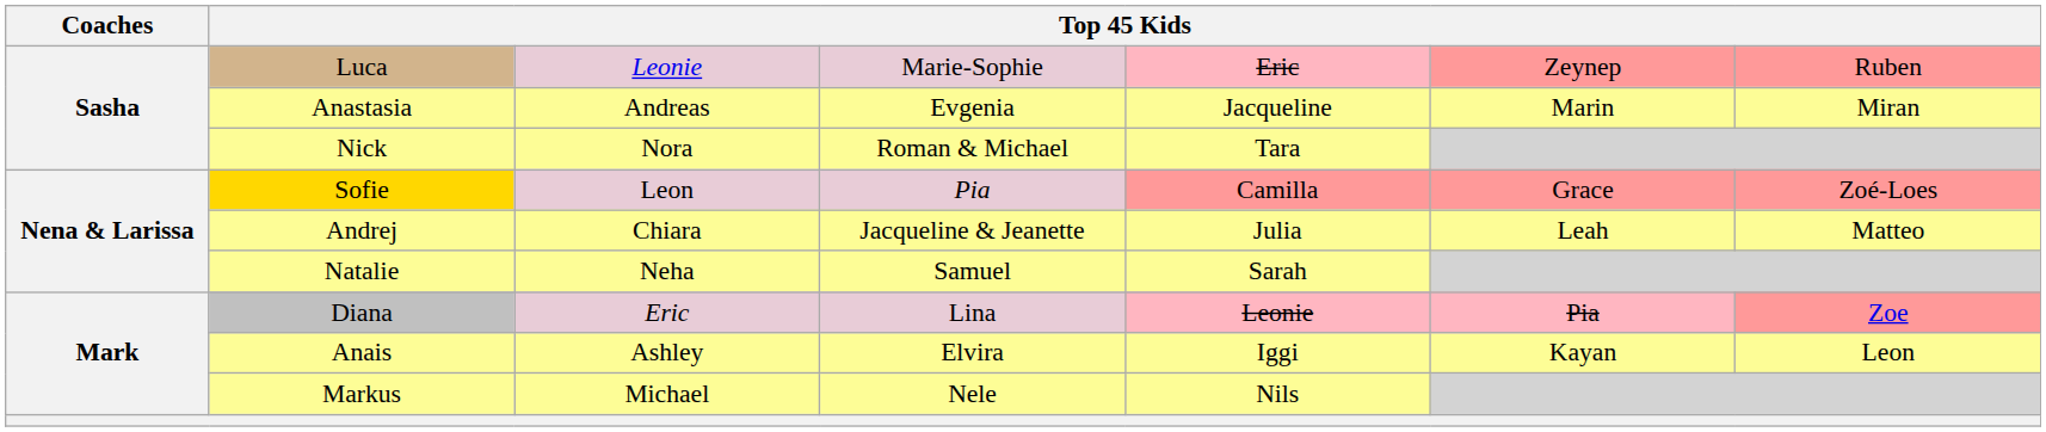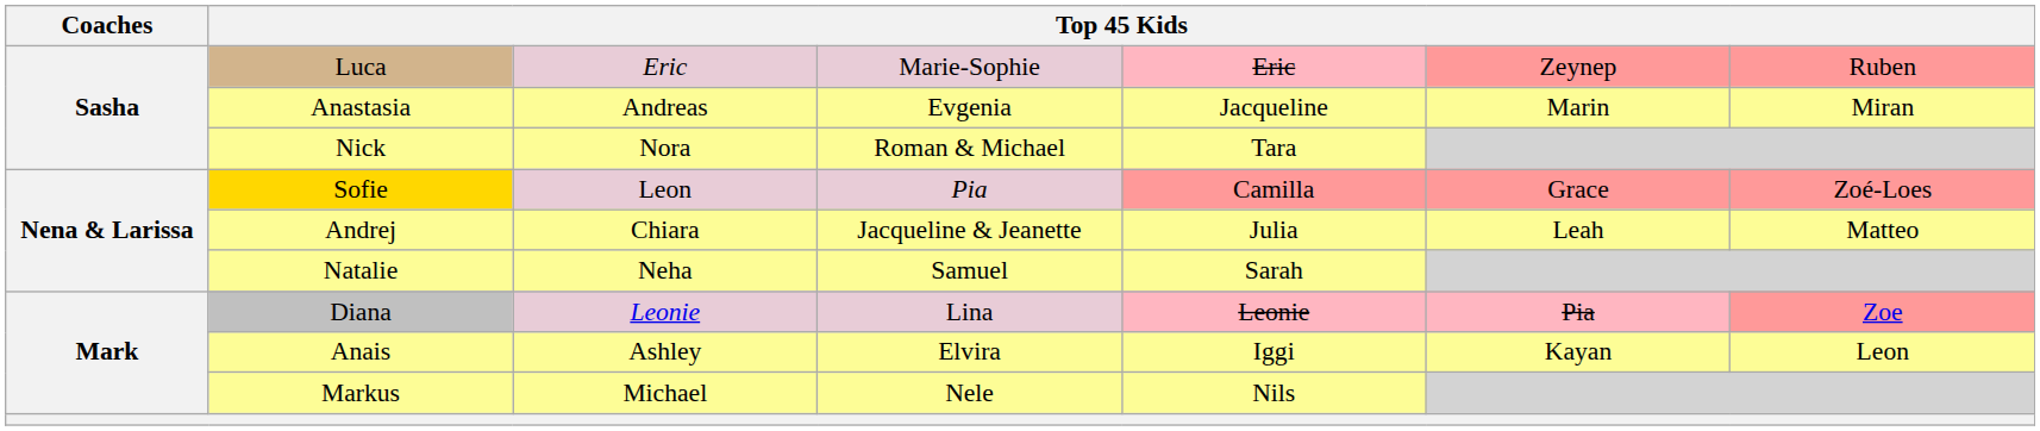Luca | column 3: Leonie -> Eric
Diana | column 3: Eric -> Leonie
